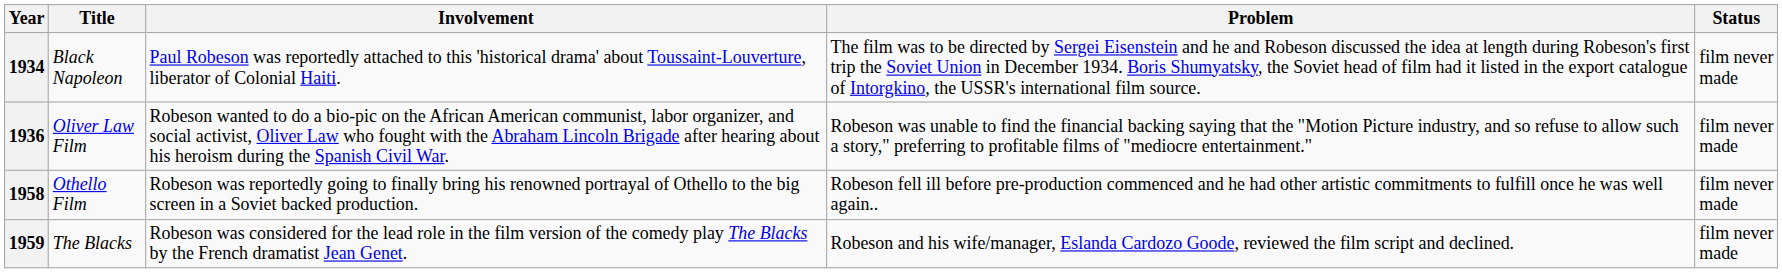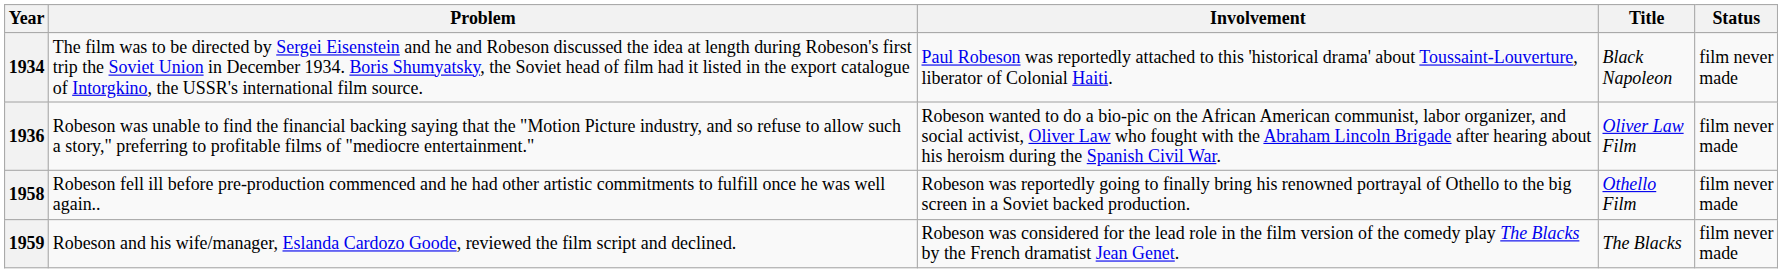columns swapped: Title <-> Problem
